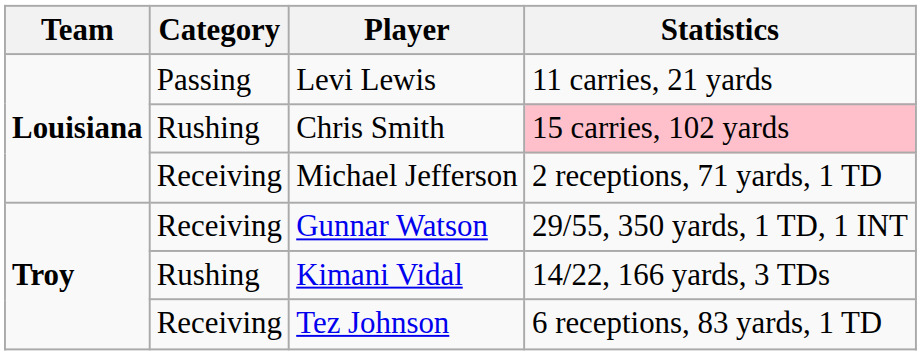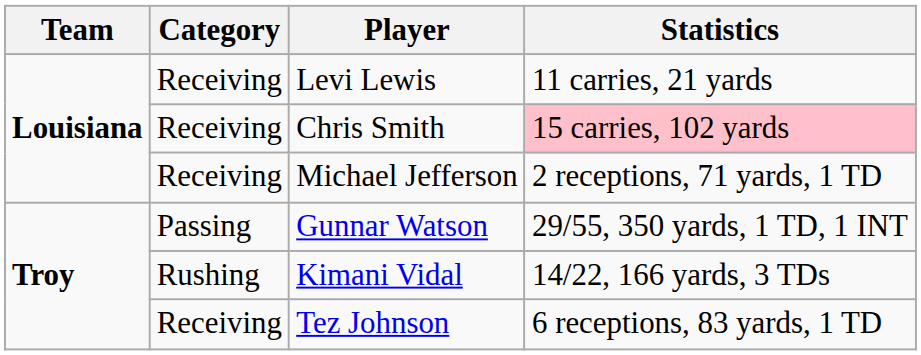Levi Lewis | Category: Passing -> Receiving
Chris Smith | Category: Rushing -> Receiving
Gunnar Watson | Category: Receiving -> Passing
